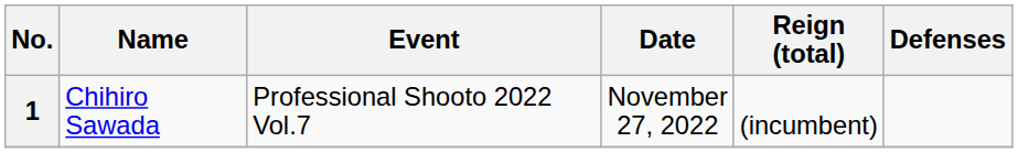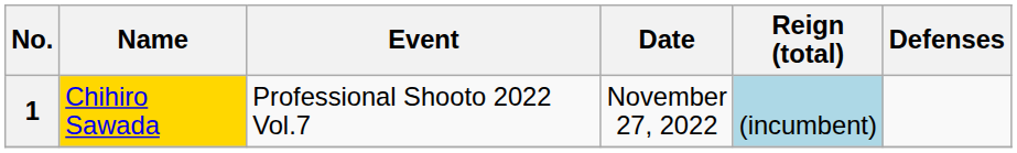1 | Name: no background -> gold background
1 | Reign (total): no background -> lightblue background
